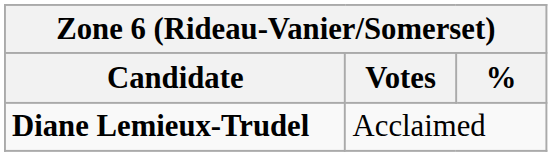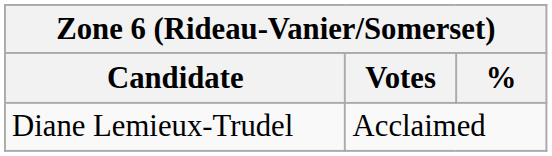Diane Lemieux-Trudel | Candidate: bold -> normal
